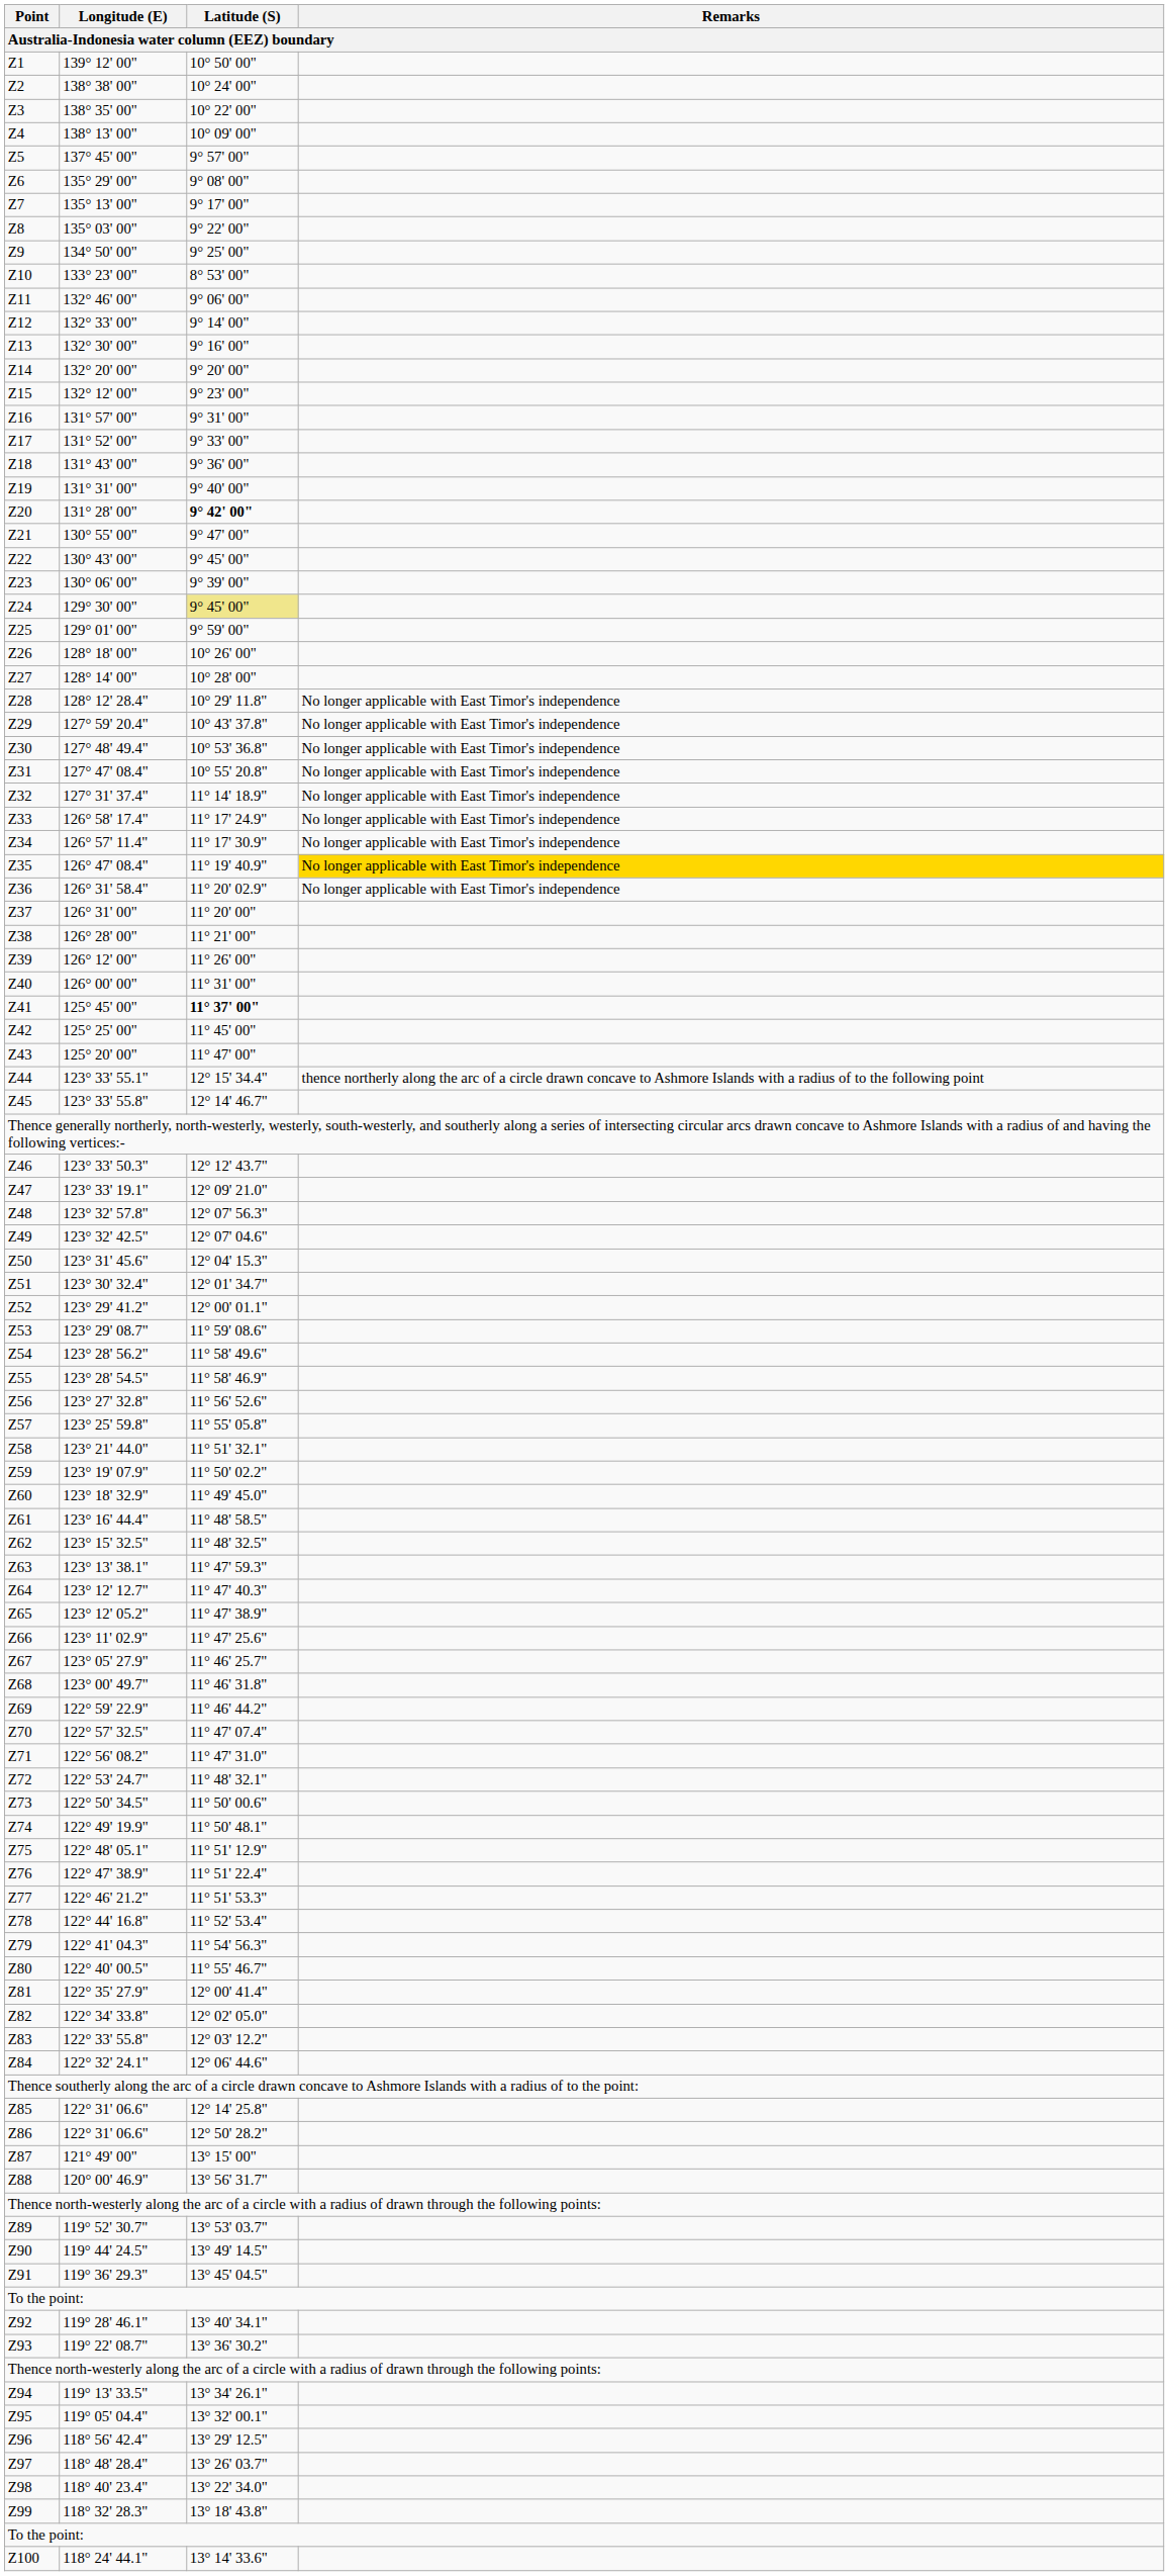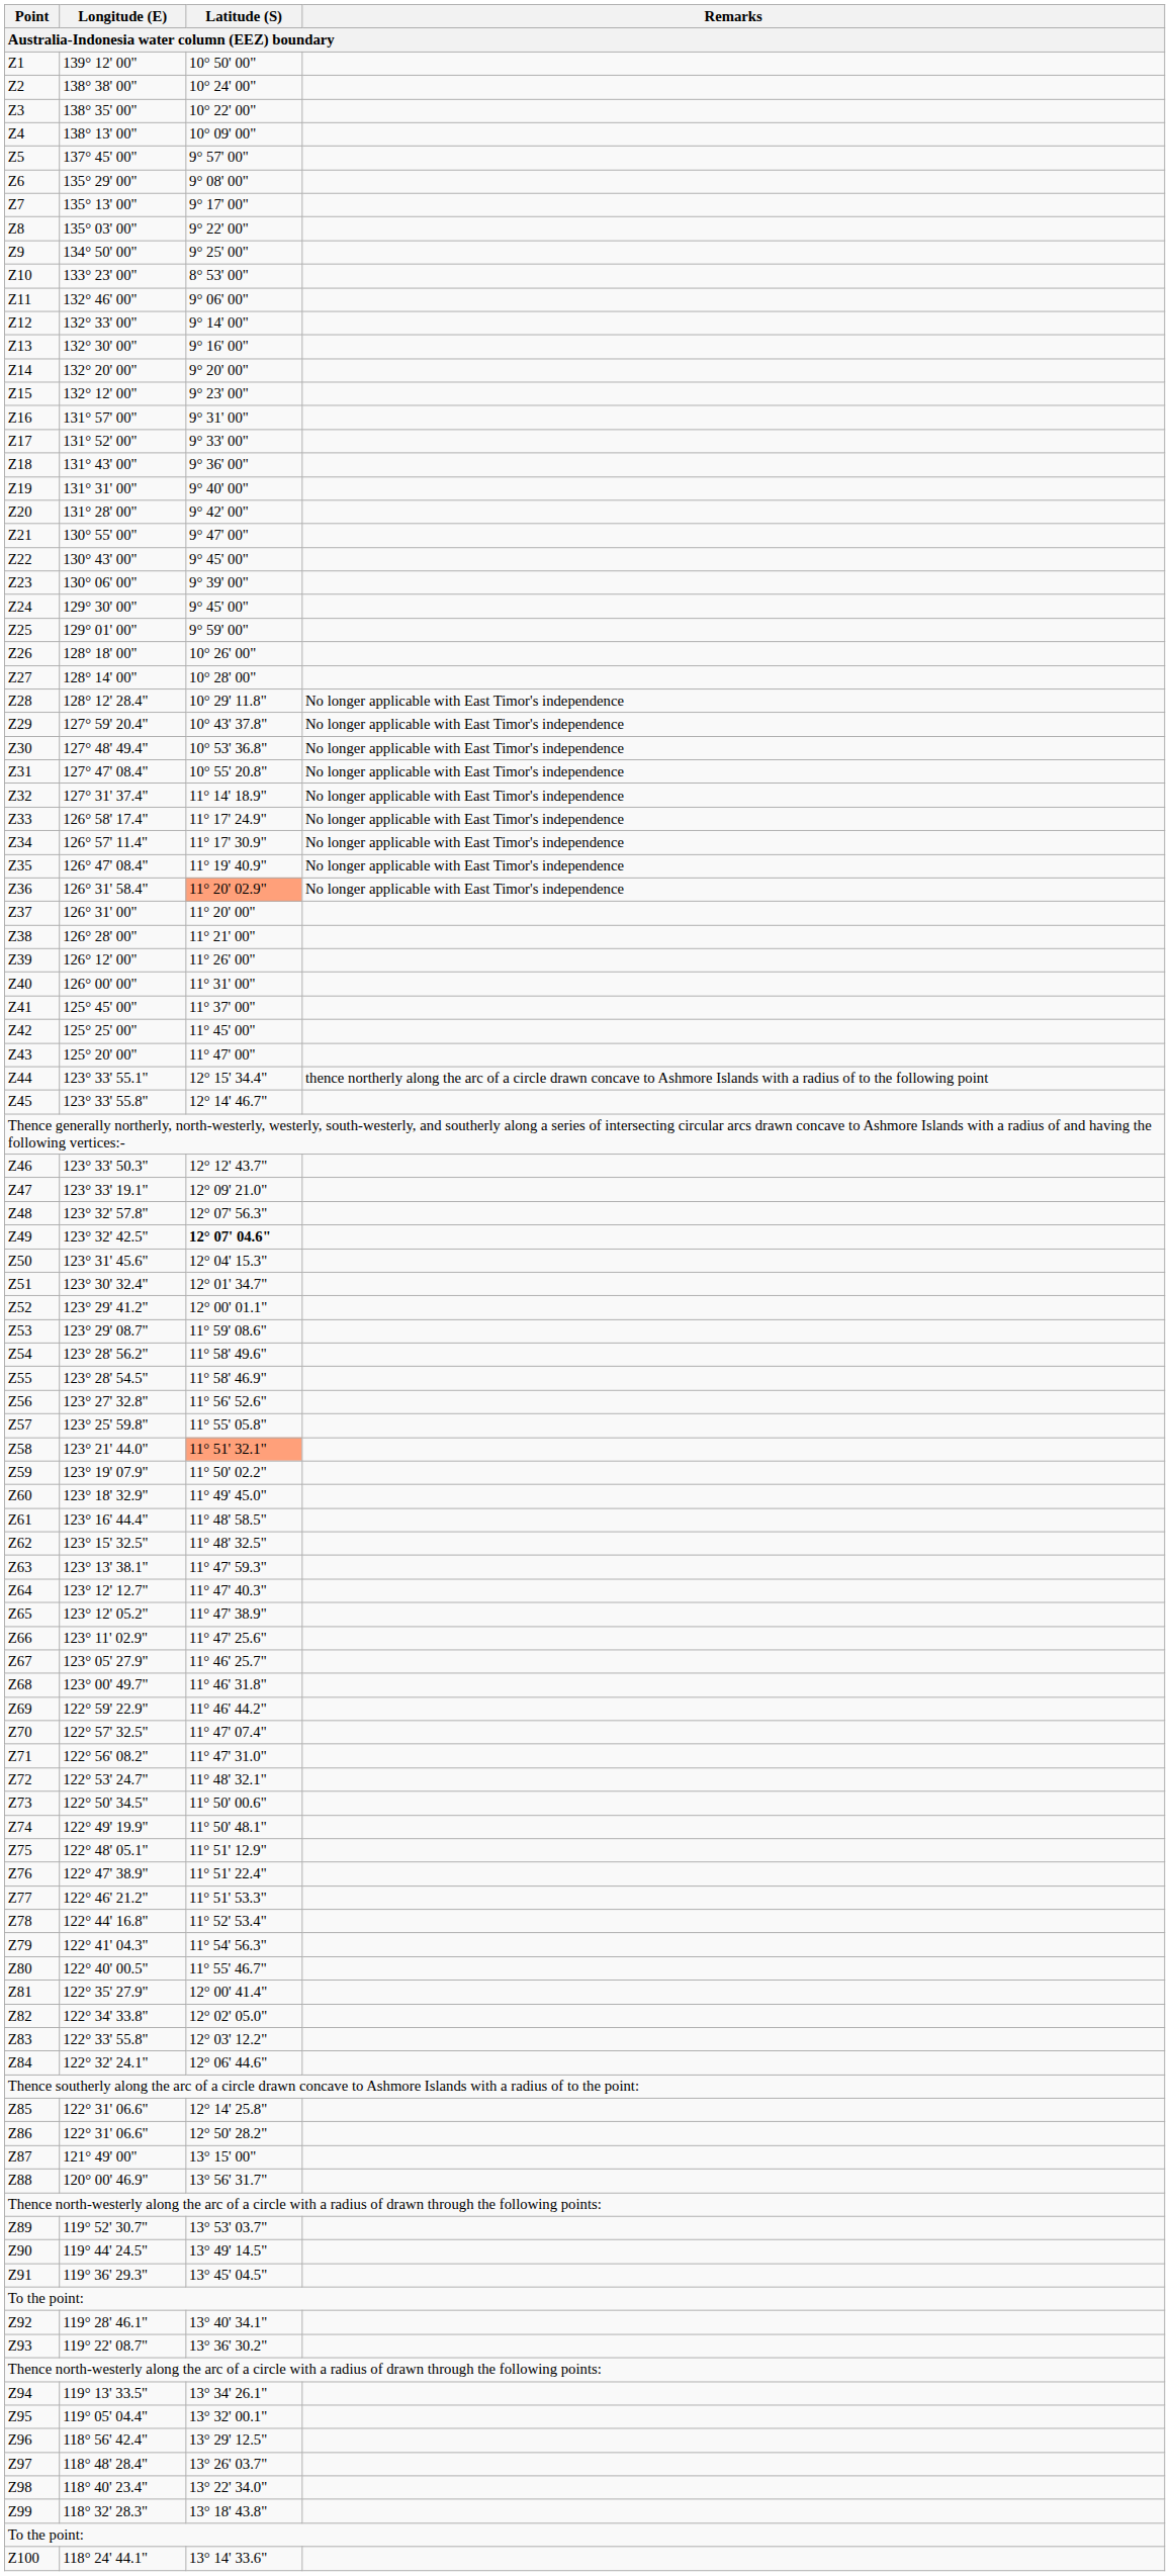Z20 | Latitude (S): bold -> normal
Z24 | Latitude (S): khaki background -> no background
Z35 | Remarks: gold background -> no background
Z36 | Latitude (S): no background -> lightsalmon background
Z41 | Latitude (S): bold -> normal
Z49 | Latitude (S): normal -> bold
Z58 | Latitude (S): no background -> lightsalmon background
